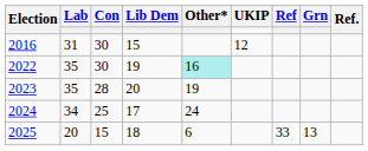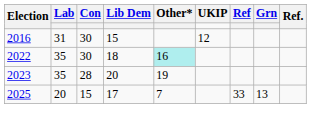2022 | Lib Dem: 19 -> 18
- row: 2024 | 34 | 25 | 17 | 24
2025 | Lib Dem: 18 -> 17
2025 | Other*: 6 -> 7
